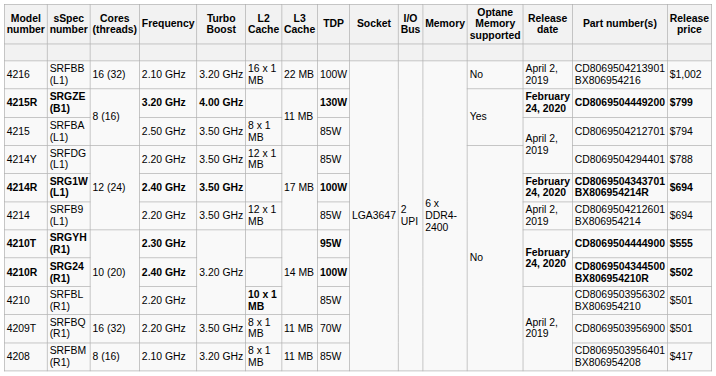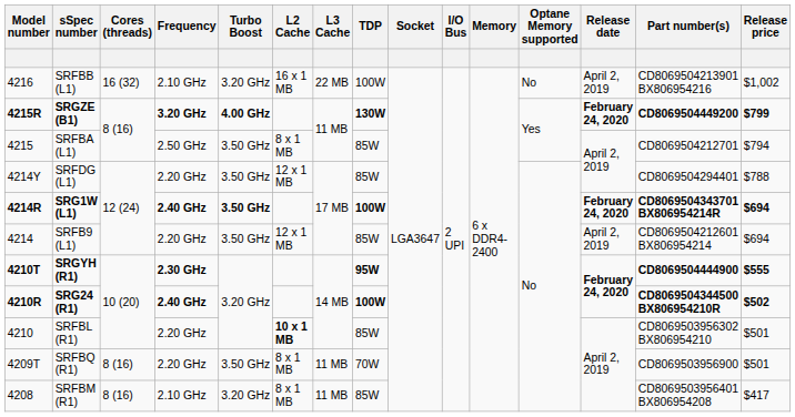SRFBQ (R1) | Cores (threads): 16 (32) -> 8 (16)
